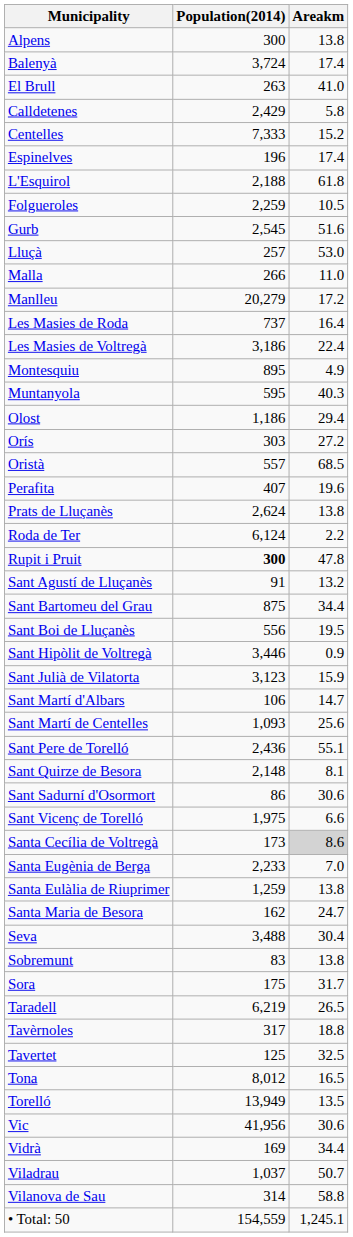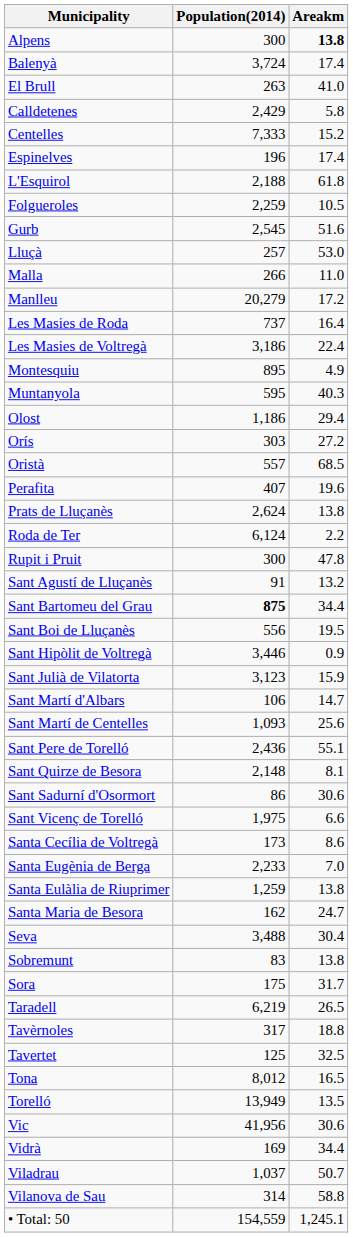Alpens | Areakm: normal -> bold
Rupit i Pruit | Population(2014): bold -> normal
Sant Bartomeu del Grau | Population(2014): normal -> bold
Santa Cecília de Voltregà | Areakm: lightgrey background -> no background
